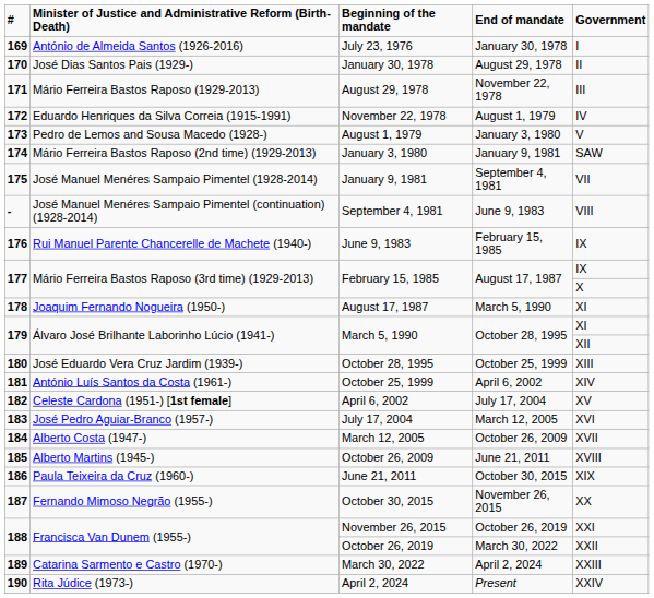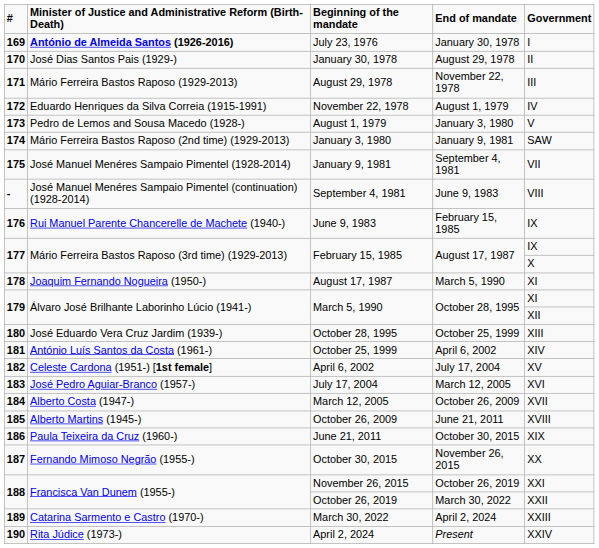July 23, 1976 | Minister of Justice and Administrative Reform (Birth-Death): normal -> bold
